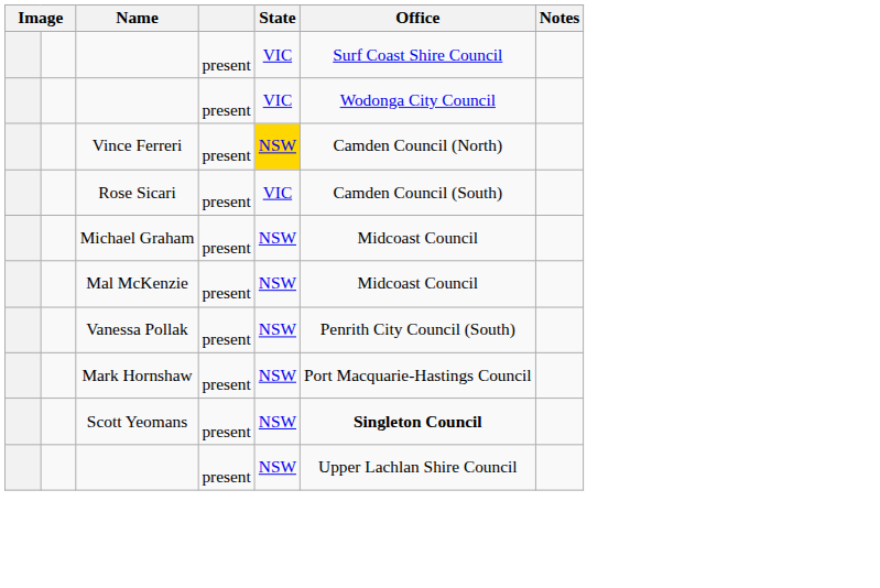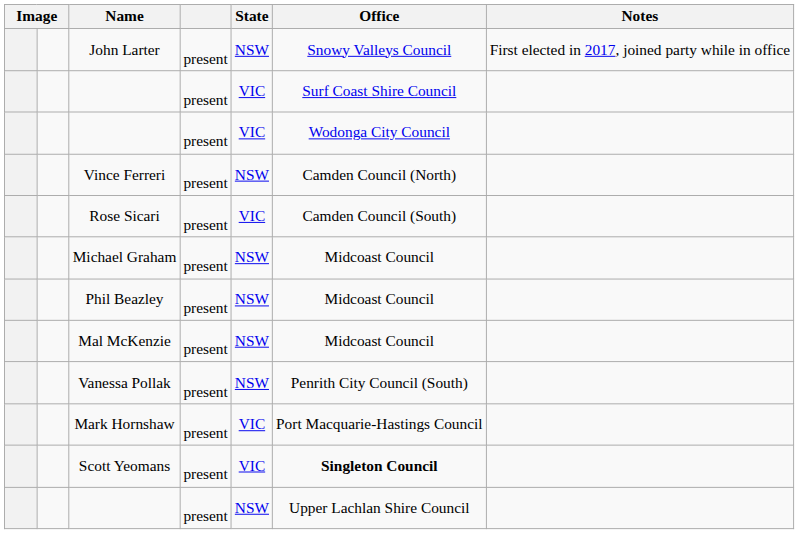+ row: John Larter | present | NSW | Snowy Valleys Council | First elected in 2017, joined party while in office
Vince Ferreri | State: gold background -> no background
+ row: Phil Beazley | present | NSW | Midcoast Council
Mark Hornshaw | State: NSW -> VIC
Scott Yeomans | State: NSW -> VIC
